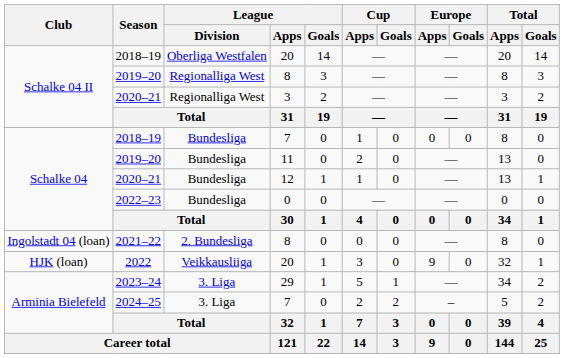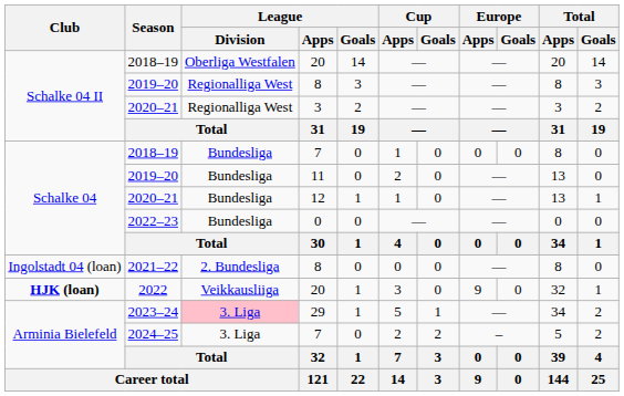2022 | Club: normal -> bold
2023–24 | League / Division: no background -> pink background
